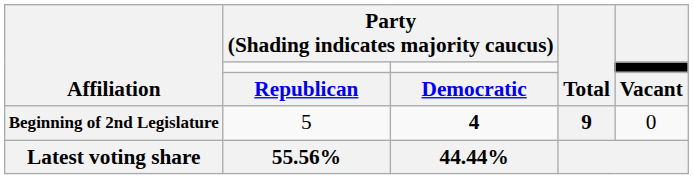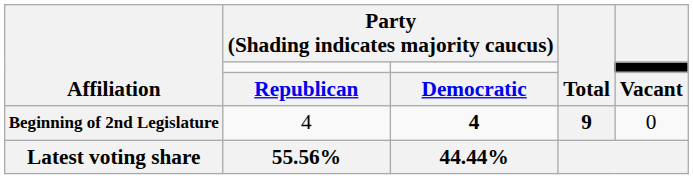Beginning of 2nd Legislature | column 2: 5 -> 4
